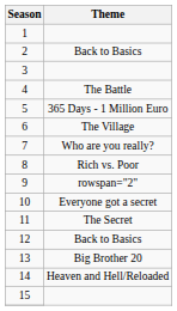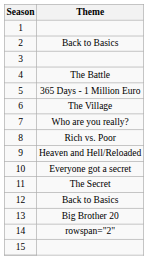9 | Theme: rowspan="2" -> Heaven and Hell/Reloaded
14 | Theme: Heaven and Hell/Reloaded -> rowspan="2"
